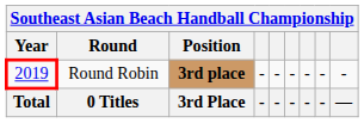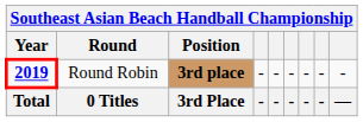Round Robin | Year: normal -> bold
